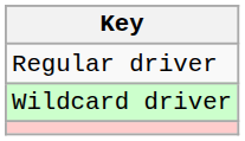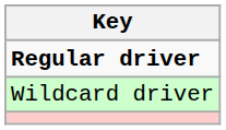Regular driver | column 1: normal -> bold
